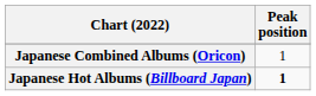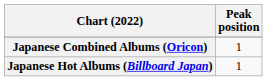Japanese Hot Albums (Billboard Japan) | Peak position: bold -> normal
